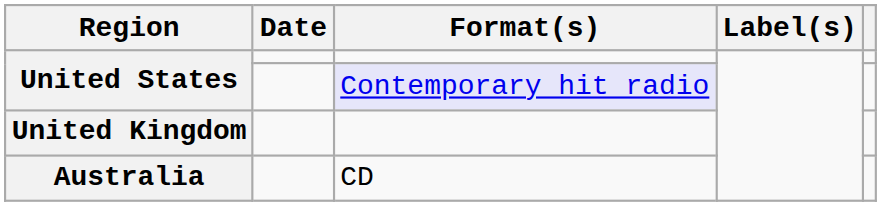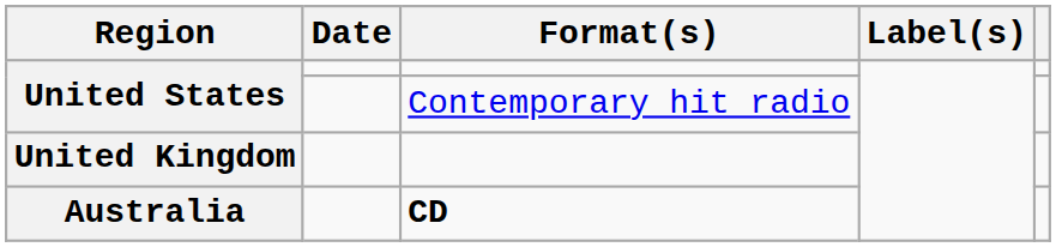United States / Contemporary hit radio | Format(s): lavender background -> no background
Australia | Format(s): normal -> bold
